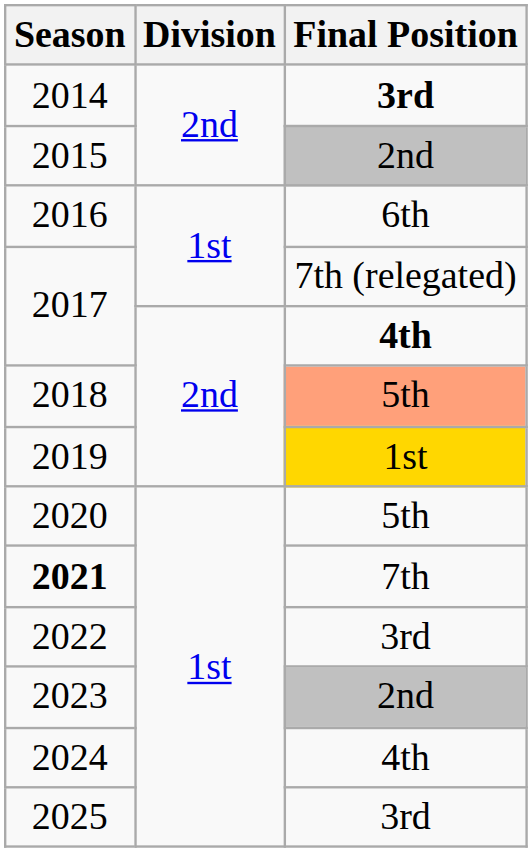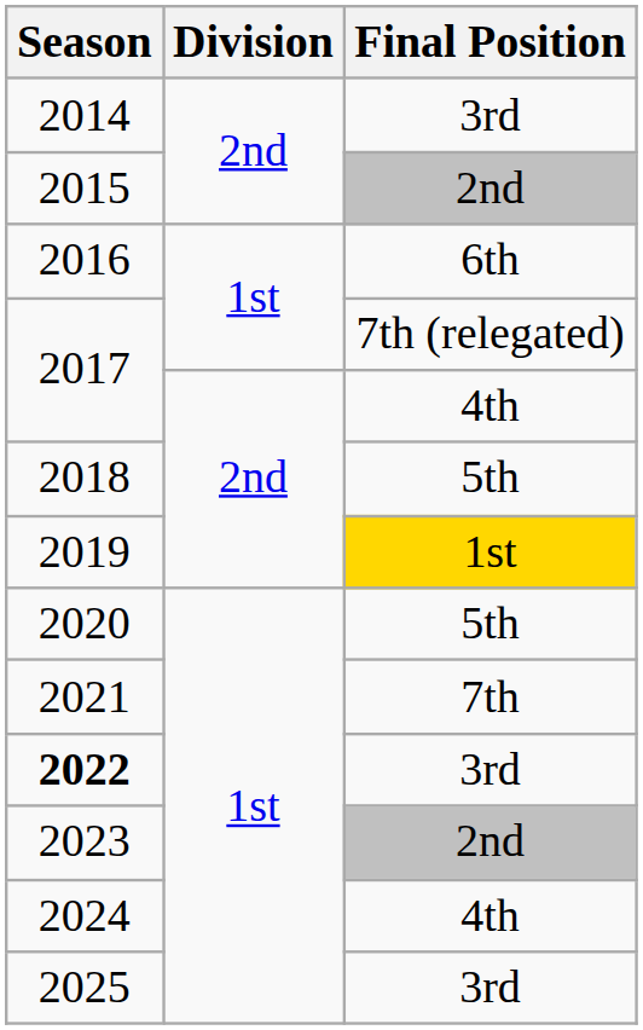2014 | Final Position: bold -> normal
2017 / 4th | Final Position: bold -> normal
2018 | Final Position: lightsalmon background -> no background
2021 | Season: bold -> normal
2022 | Season: normal -> bold
